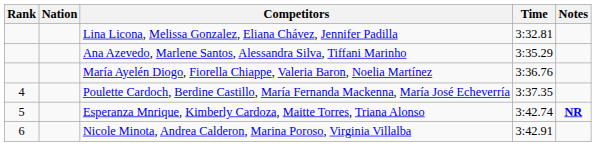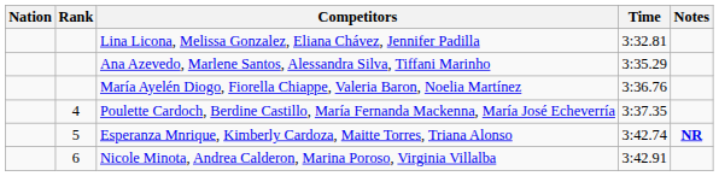columns swapped: Rank <-> Nation
